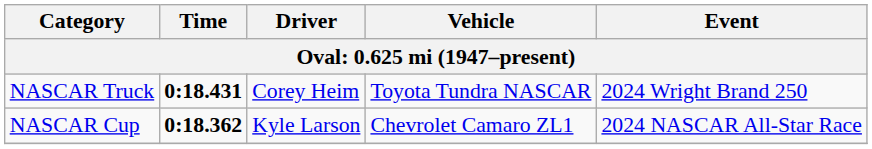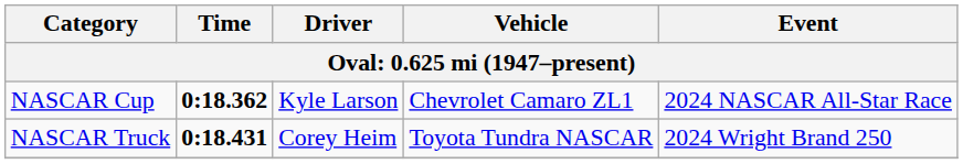rows swapped: NASCAR Cup <-> NASCAR Truck
